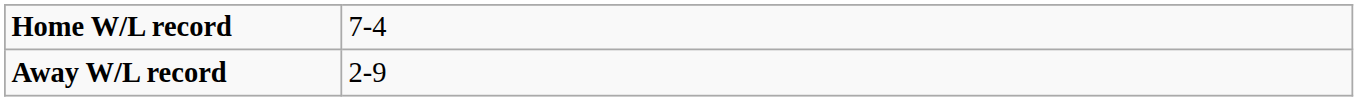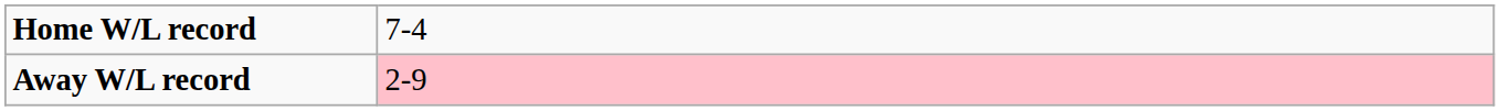Away W/L record | column 2: no background -> pink background
